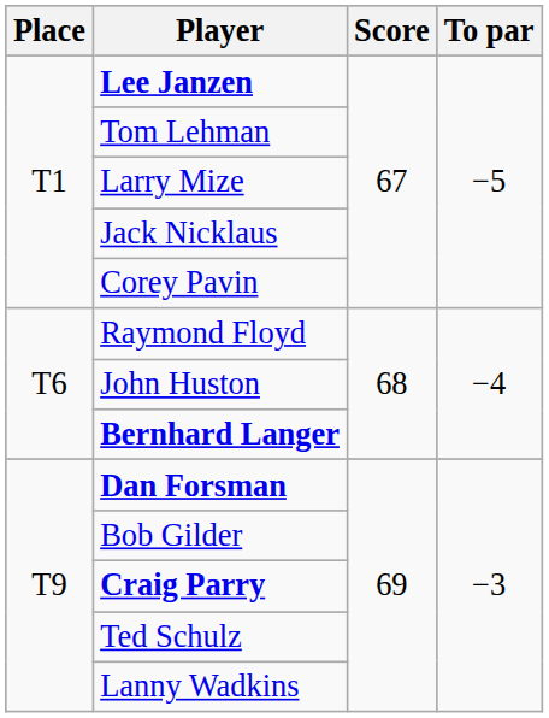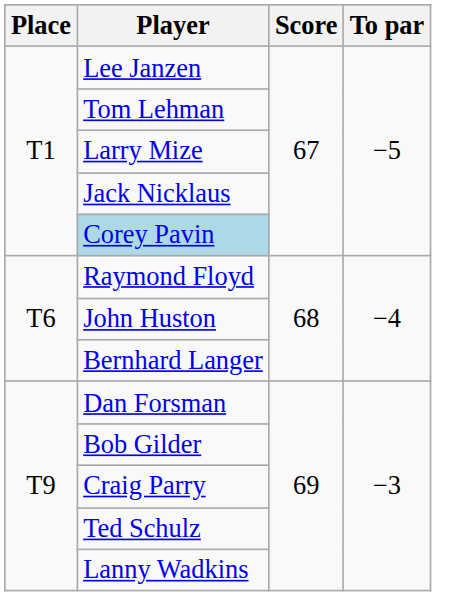Lee Janzen | Player: bold -> normal
Corey Pavin | Player: no background -> lightblue background
Bernhard Langer | Player: bold -> normal
Dan Forsman | Player: bold -> normal
Craig Parry | Player: bold -> normal
